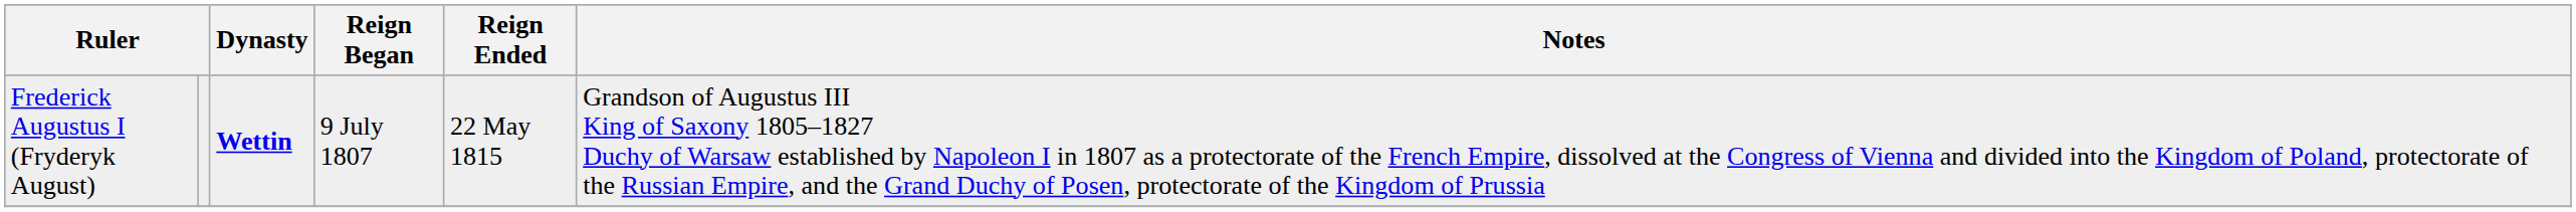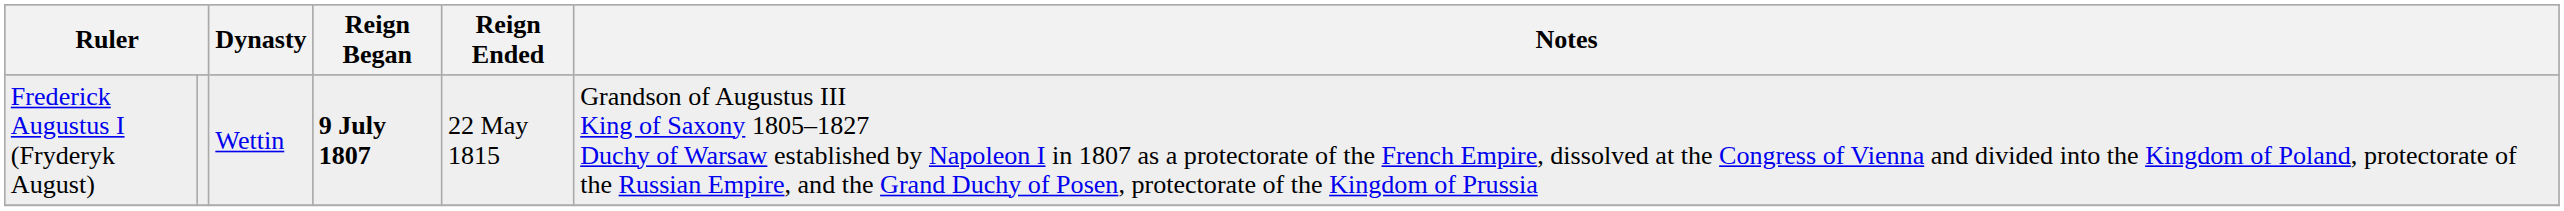Frederick Augustus I (Fryderyk August) | Dynasty: bold -> normal
Frederick Augustus I (Fryderyk August) | Reign Began: normal -> bold
